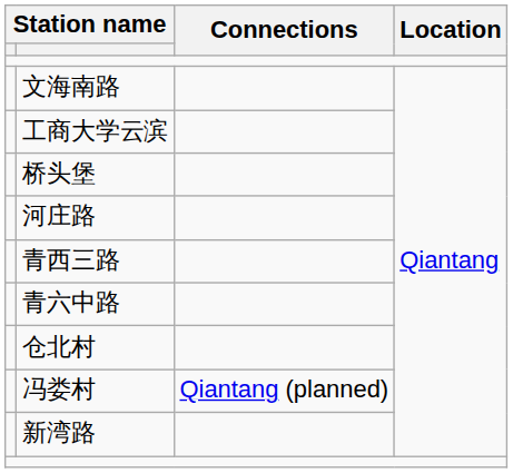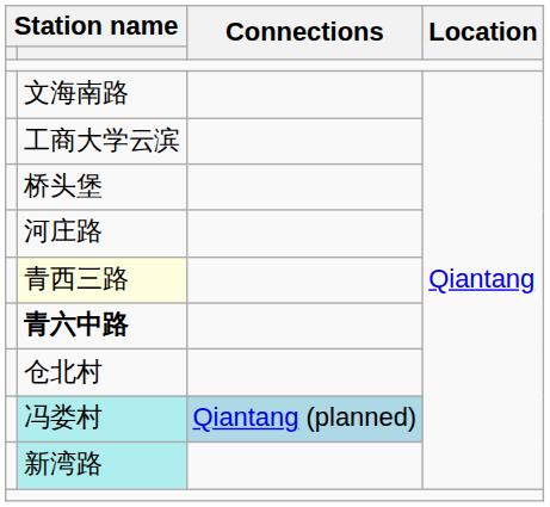青西三路 | column 2: no background -> lightyellow background
青六中路 | column 2: normal -> bold
冯娄村 | column 2: no background -> paleturquoise background
冯娄村 | Connections: no background -> lightblue background
新湾路 | column 2: no background -> paleturquoise background
